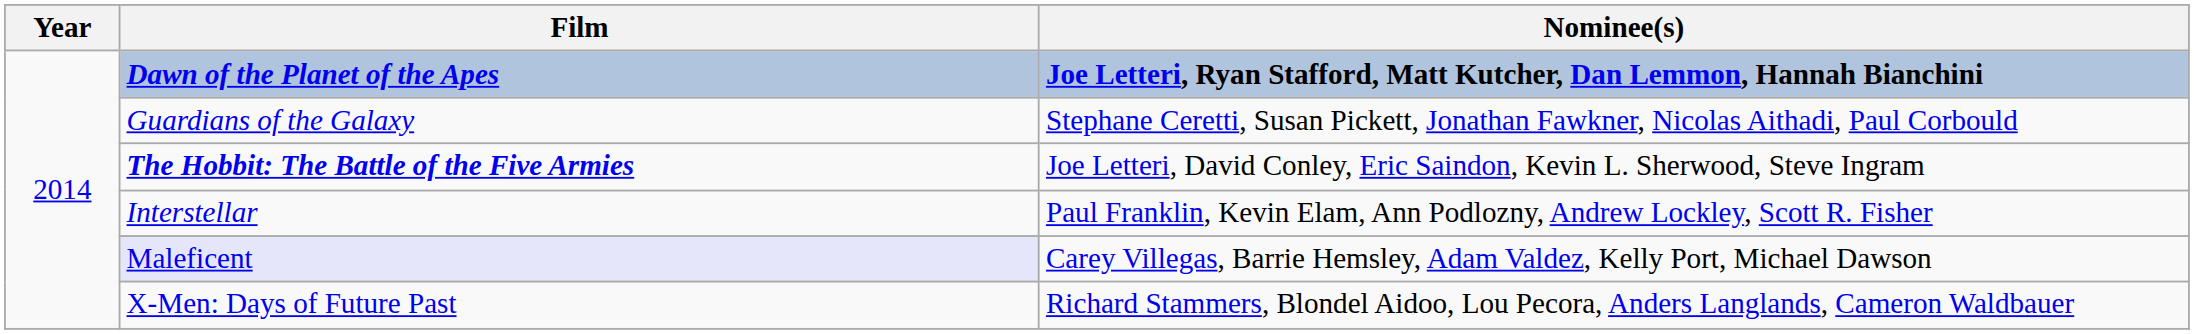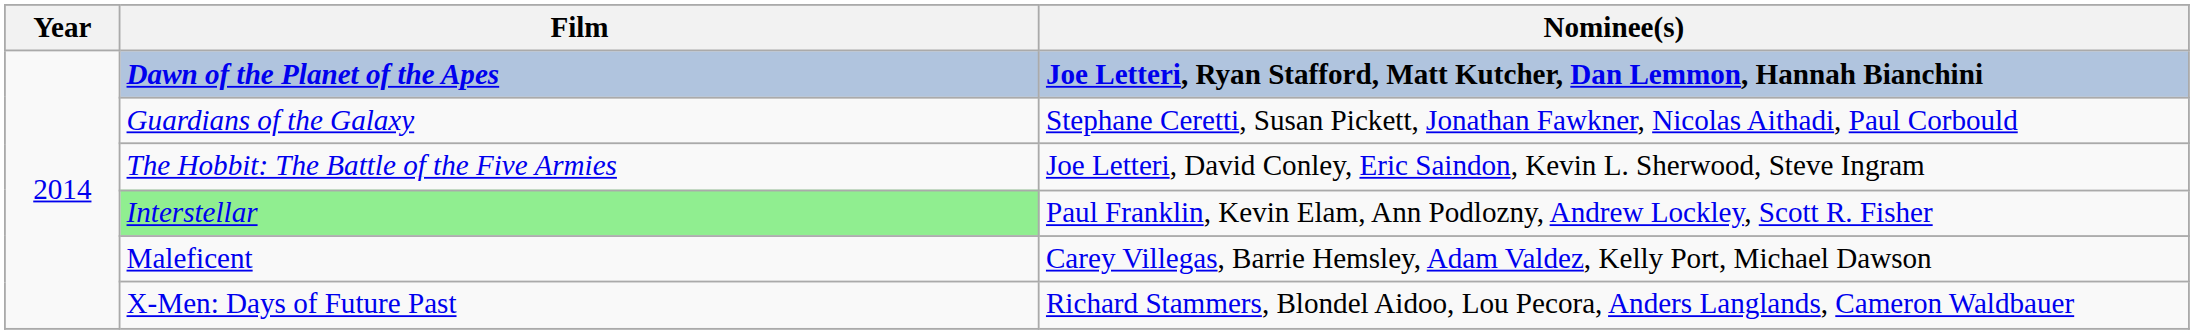The Hobbit: The Battle of the Five Armies | Film: bold -> normal
Interstellar | Film: no background -> lightgreen background
Maleficent | Film: lavender background -> no background
